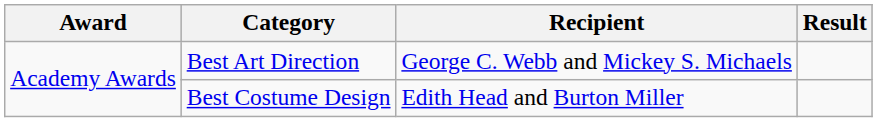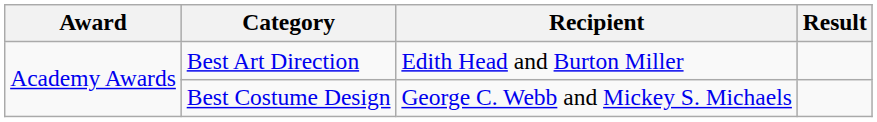Best Art Direction | Recipient: George C. Webb and Mickey S. Michaels -> Edith Head and Burton Miller
Best Costume Design | Recipient: Edith Head and Burton Miller -> George C. Webb and Mickey S. Michaels
